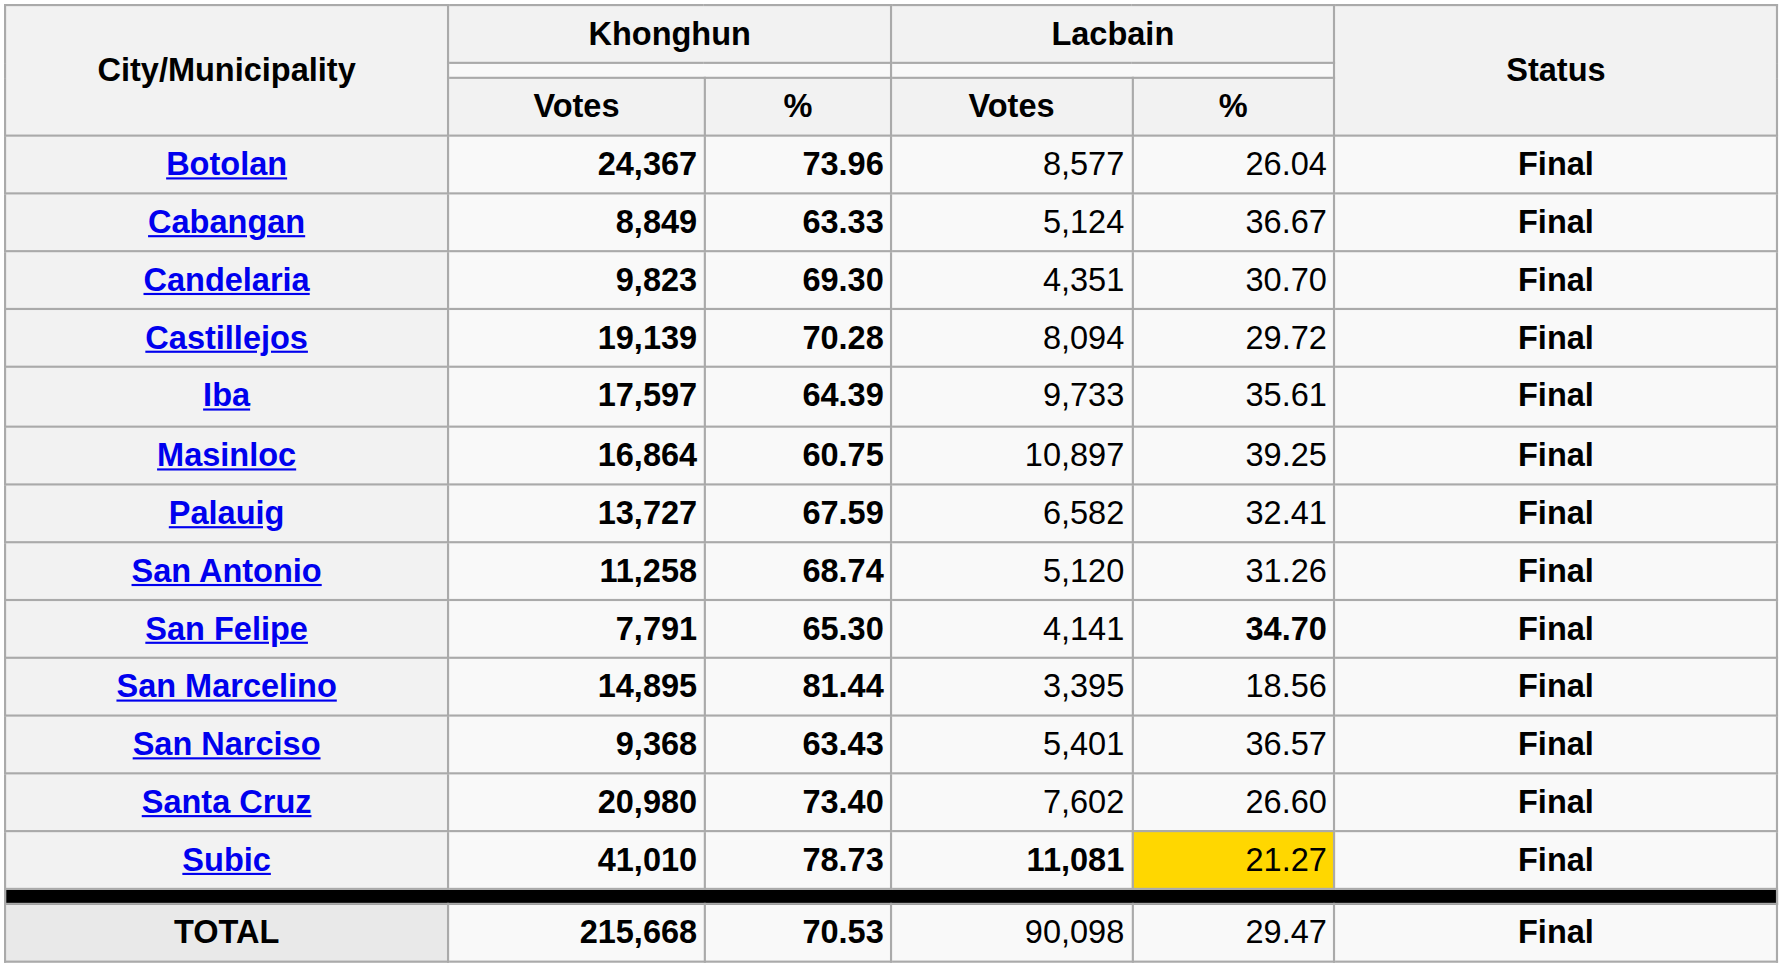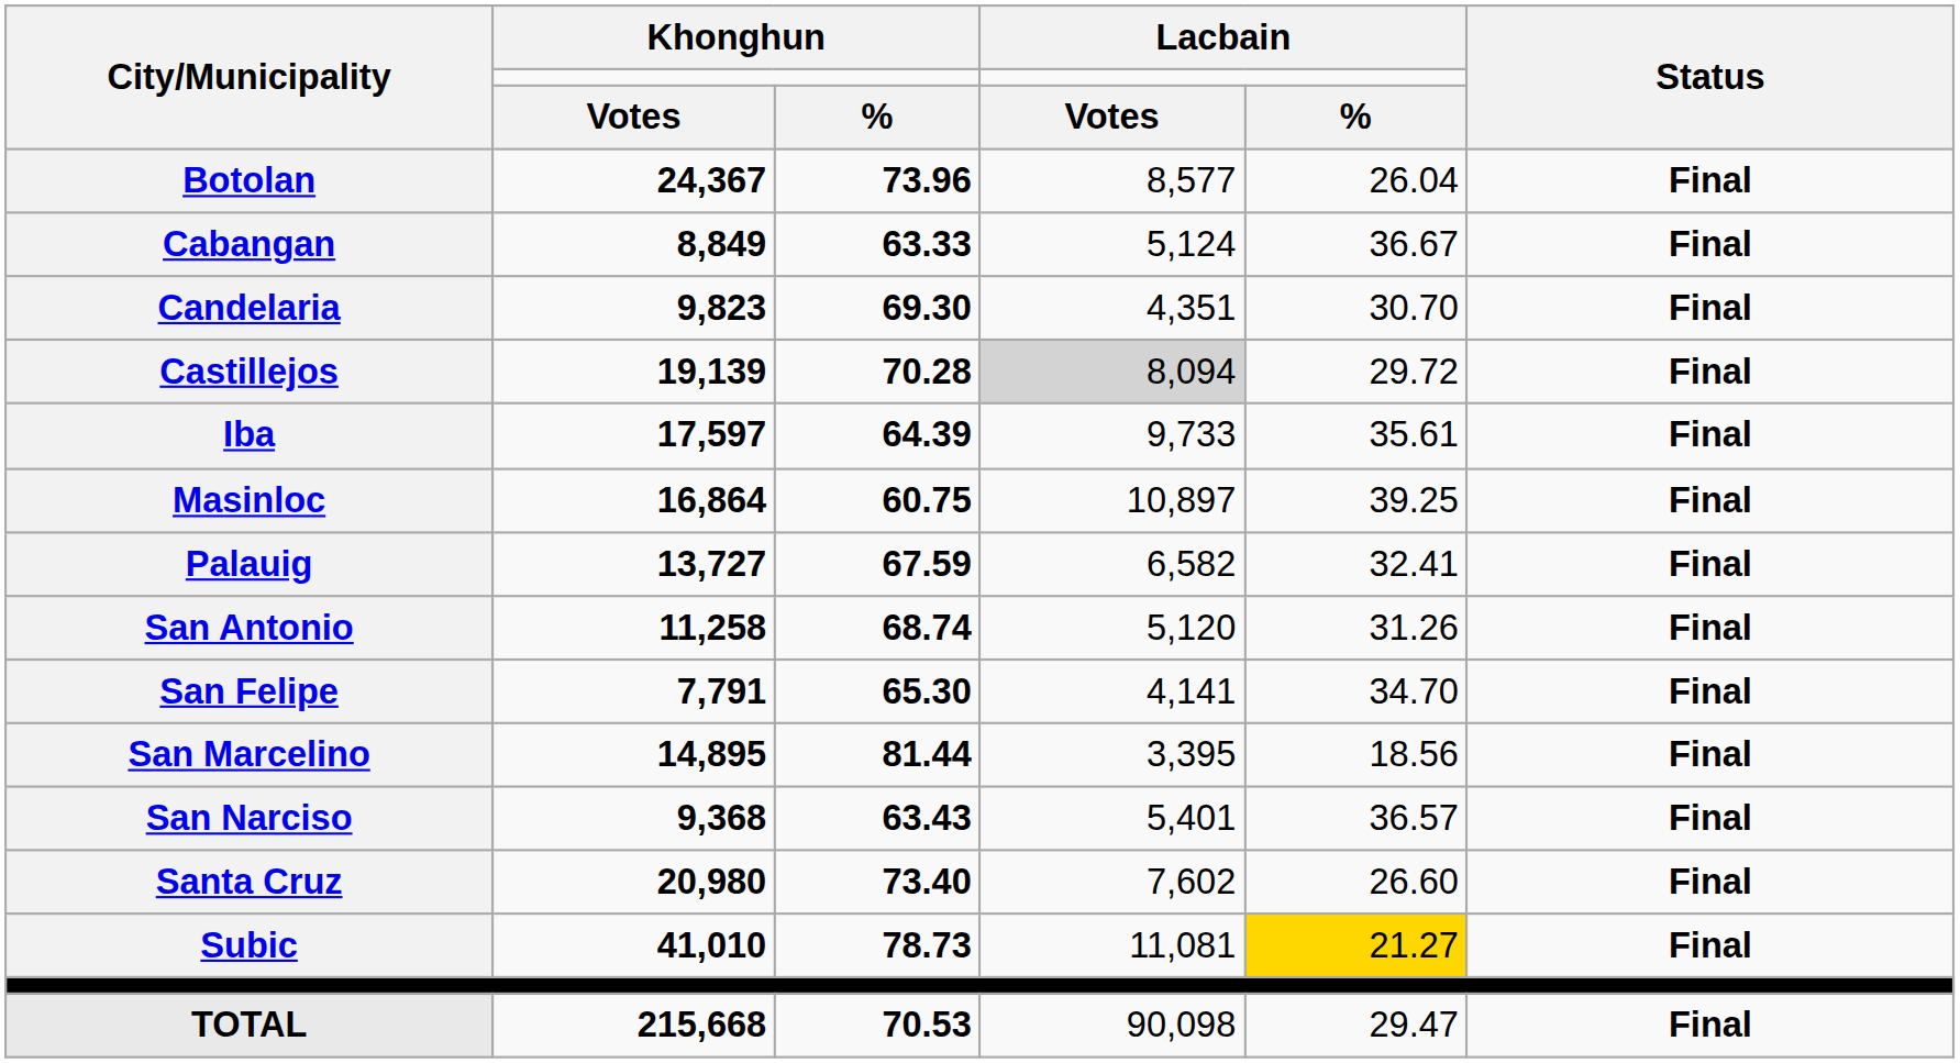Castillejos | column 4: no background -> lightgrey background
San Felipe | column 5: bold -> normal
Subic | column 4: bold -> normal
